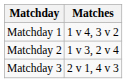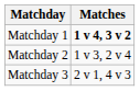Matchday 1 | Matches: normal -> bold
